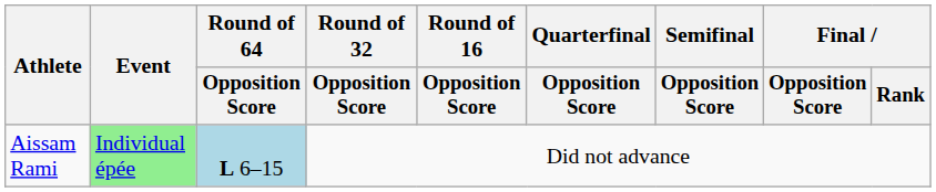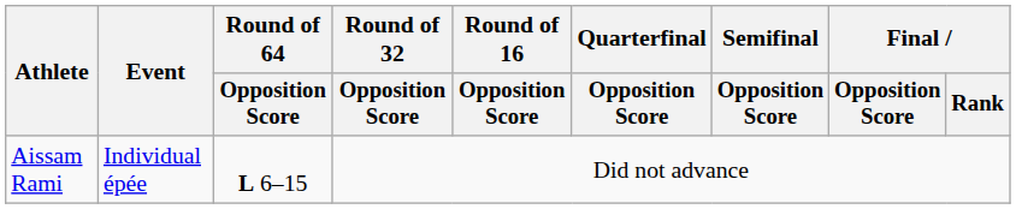Aissam Rami | Event: lightgreen background -> no background
Aissam Rami | Round of 64 / Opposition Score: lightblue background -> no background
